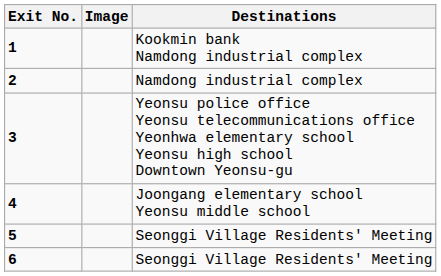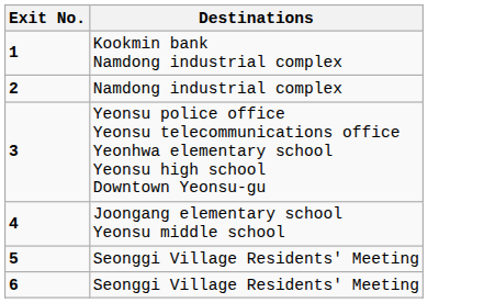- column: Image
